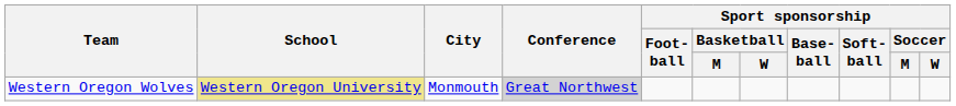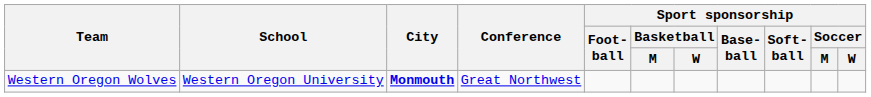Western Oregon Wolves | School: khaki background -> no background
Western Oregon Wolves | City: normal -> bold
Western Oregon Wolves | Conference: lightgrey background -> no background
